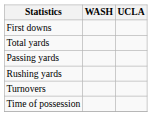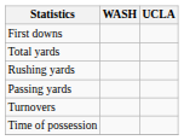rows swapped: Rushing yards <-> Passing yards
